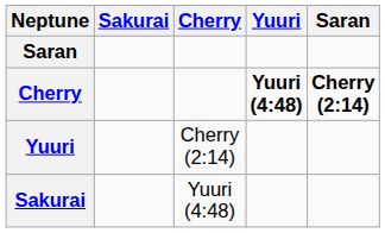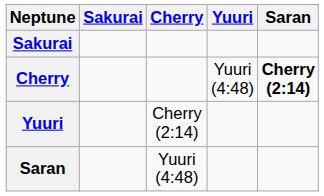row 2 | Neptune: Saran -> Sakurai
row 3 | Yuuri: bold -> normal
row 5 | Neptune: Sakurai -> Saran
